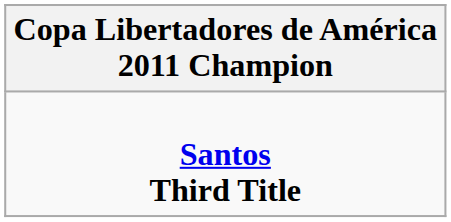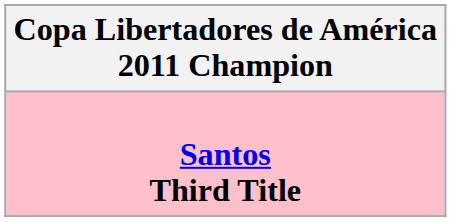row 2 | column 1: no background -> pink background
